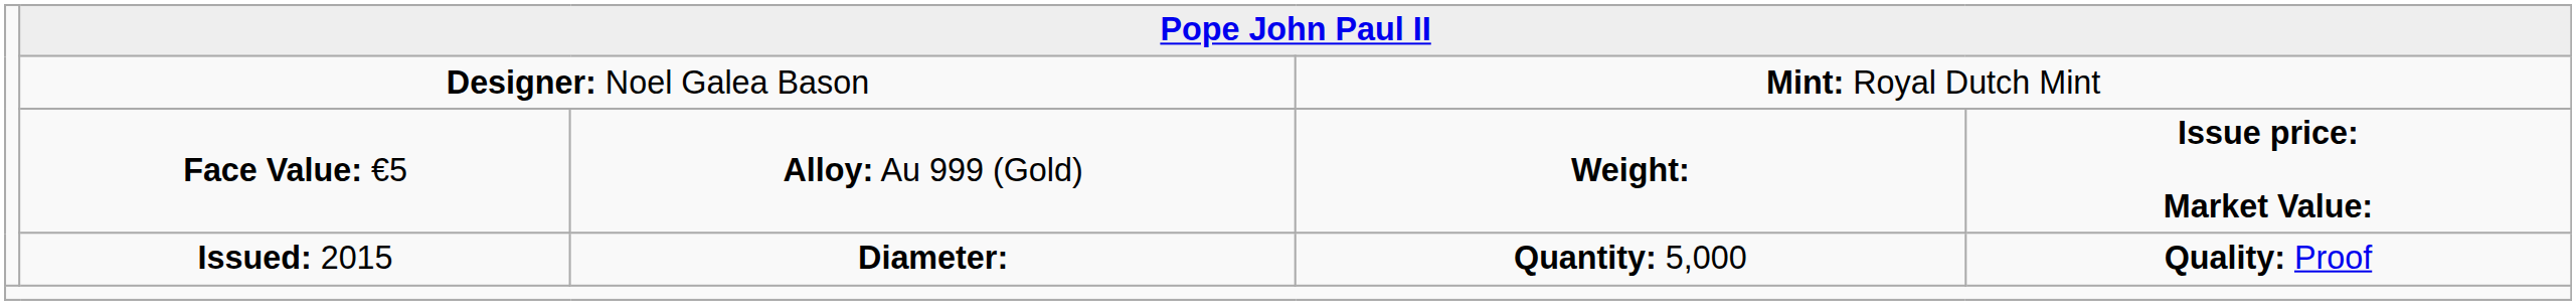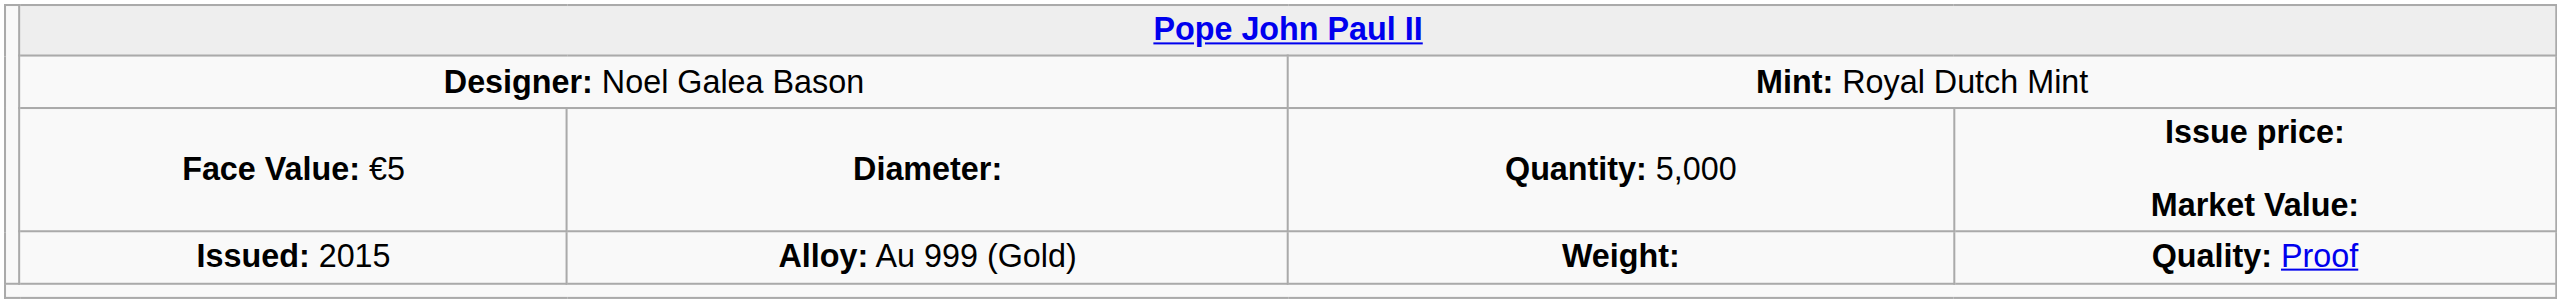Face Value: €5 | column 3: Alloy: Au 999 (Gold) -> Diameter:
Face Value: €5 | column 4: Weight: -> Quantity: 5,000
Issued: 2015 | column 3: Diameter: -> Alloy: Au 999 (Gold)
Issued: 2015 | column 4: Quantity: 5,000 -> Weight:
